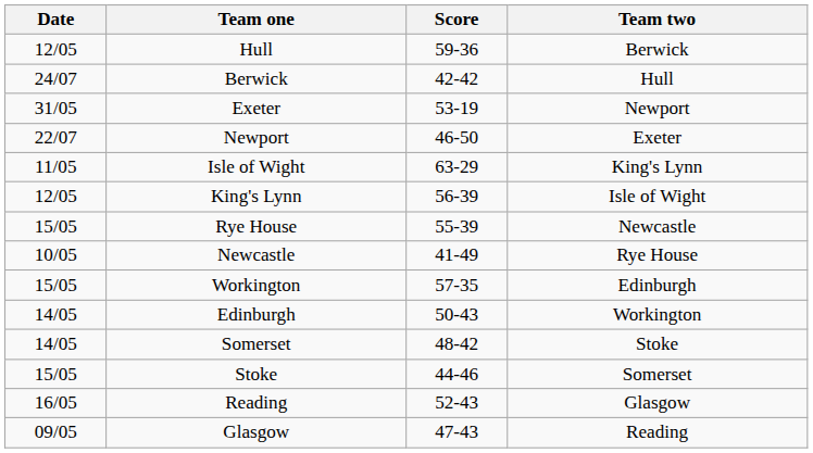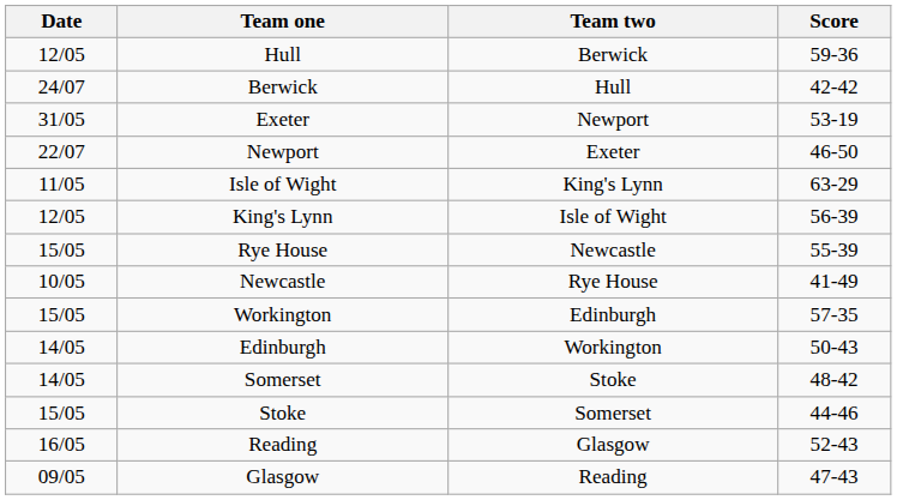columns swapped: Score <-> Team two
